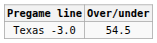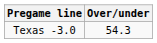Texas -3.0 | Over/under: 54.5 -> 54.3
